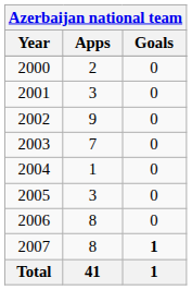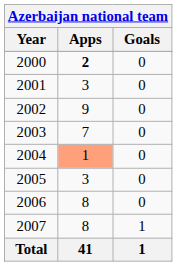2000 | Apps: normal -> bold
2004 | Apps: no background -> lightsalmon background
2007 | Goals: bold -> normal
